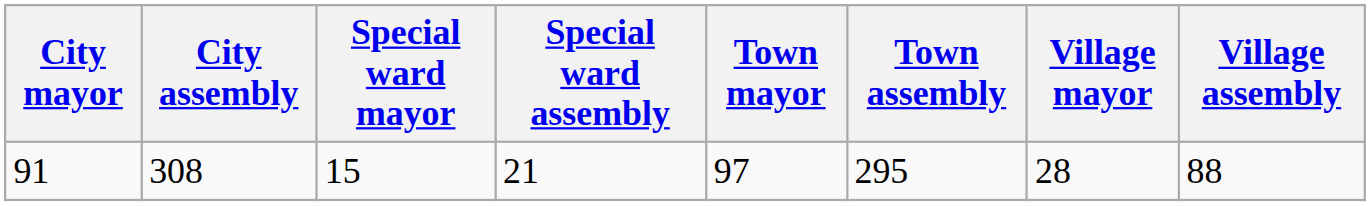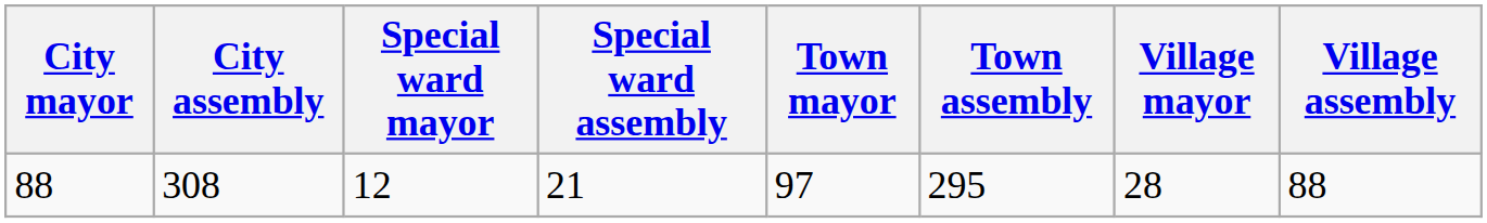row 2 | City mayor: 91 -> 88
row 2 | Special ward mayor: 15 -> 12
